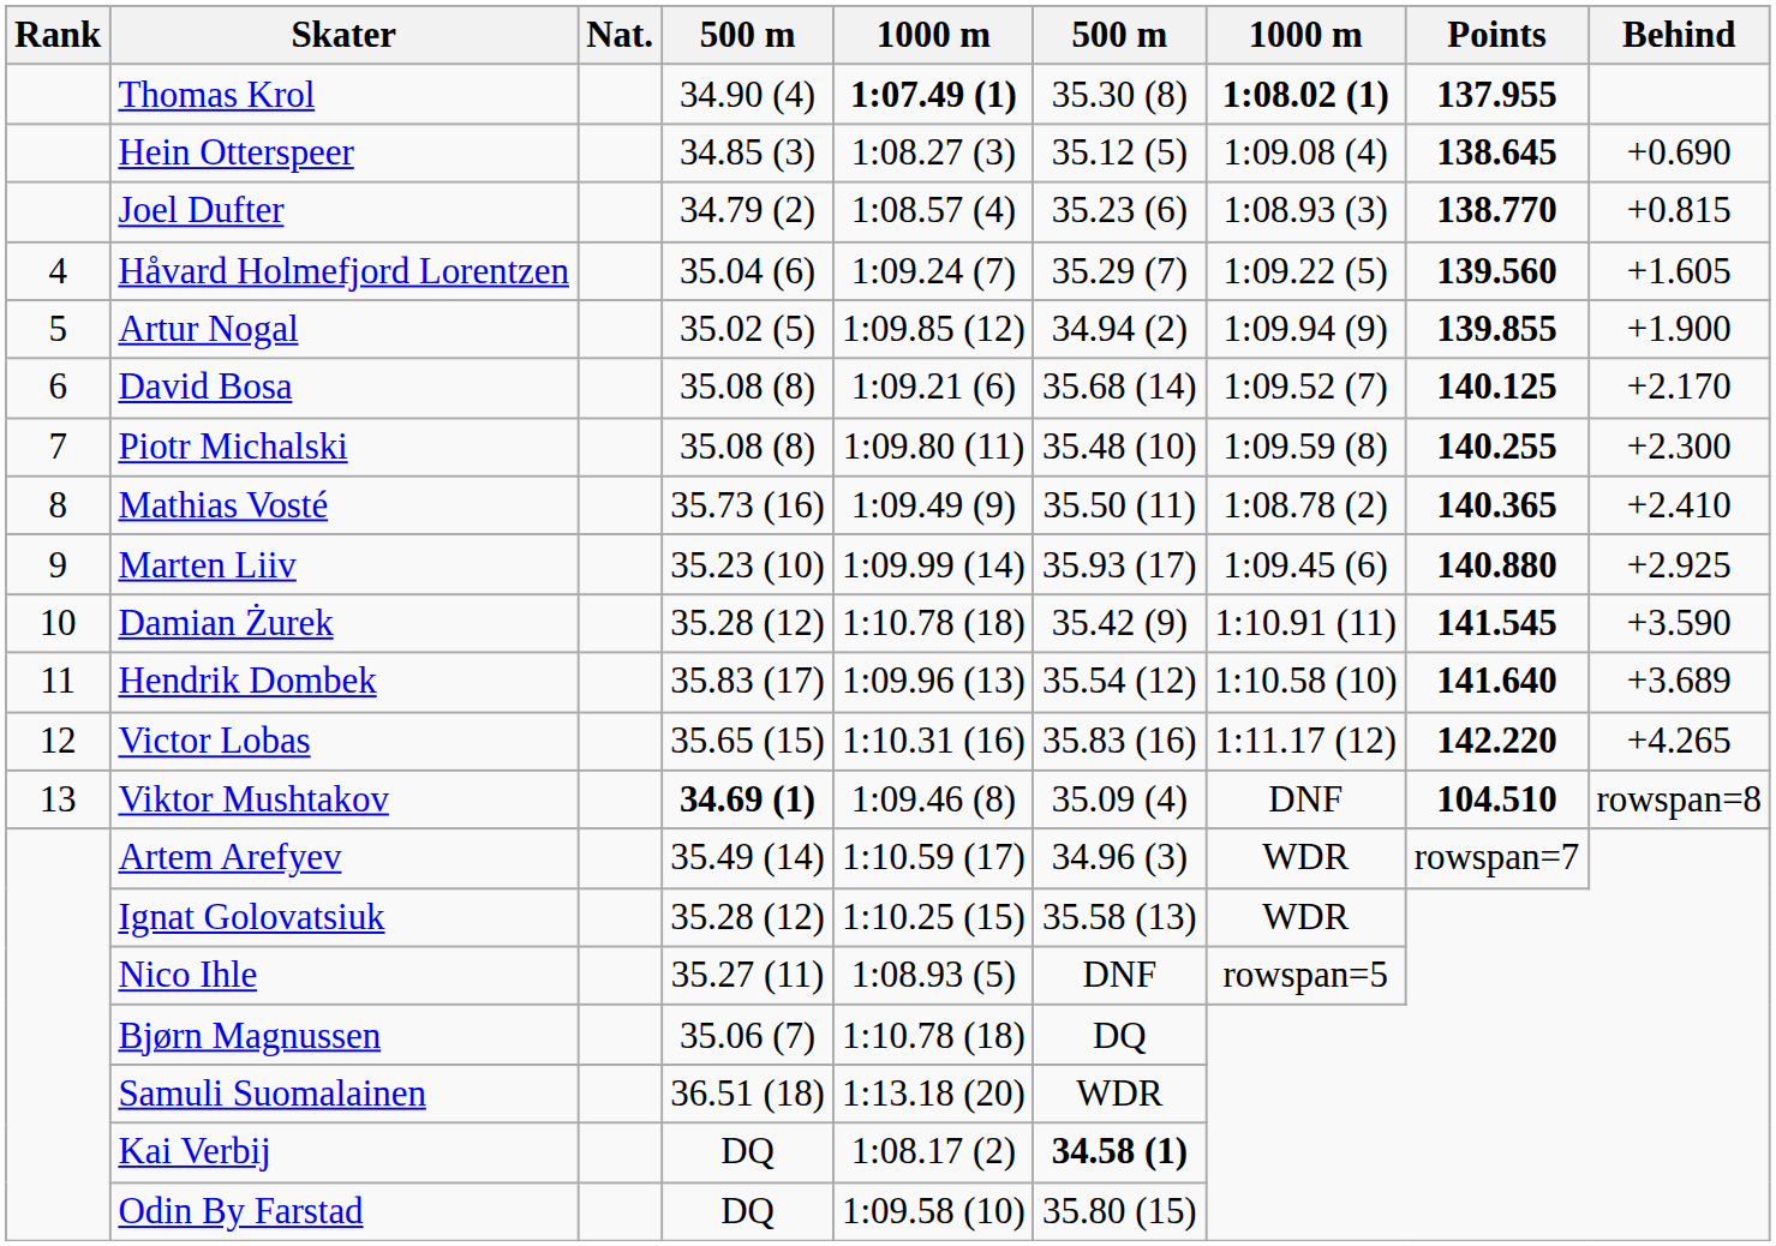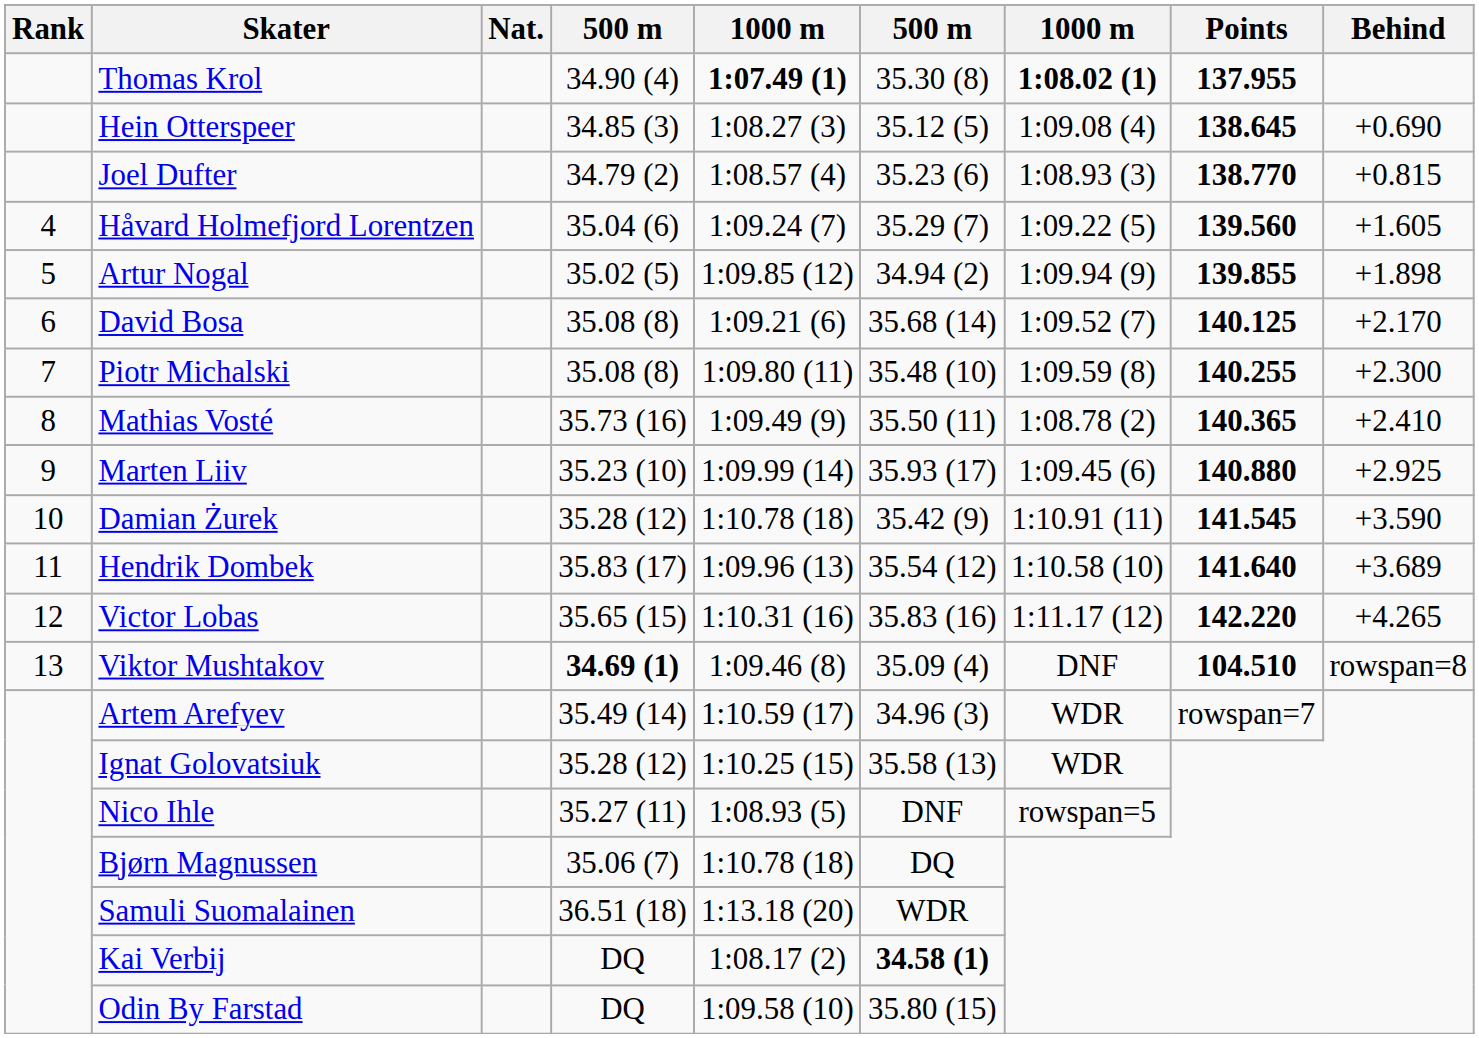Artur Nogal | Behind: +1.900 -> +1.898
